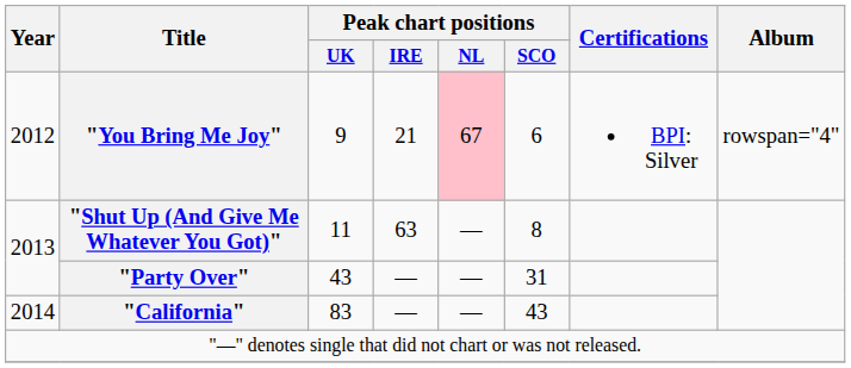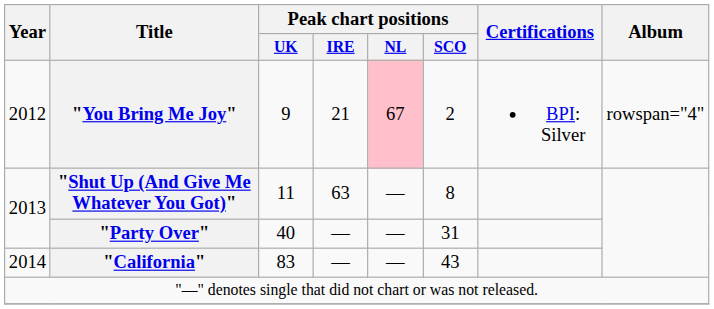"You Bring Me Joy" | Peak chart positions / SCO: 6 -> 2
"Party Over" | Peak chart positions / UK: 43 -> 40
